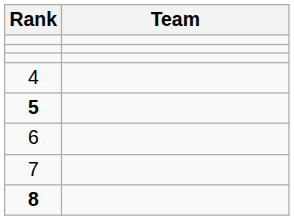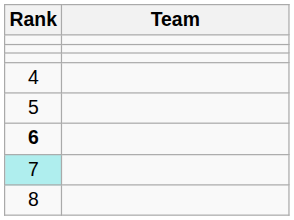row 6 | Rank: bold -> normal
row 7 | Rank: normal -> bold
row 8 | Rank: no background -> paleturquoise background
row 9 | Rank: bold -> normal
